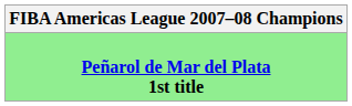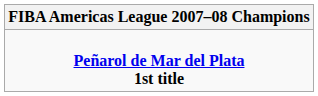row 2 | column 1: lightgreen background -> no background
